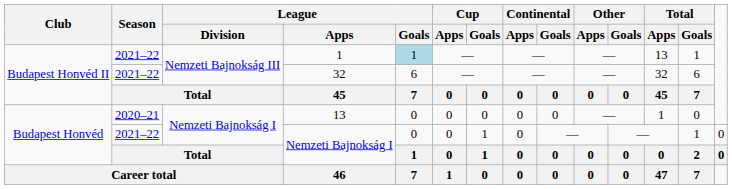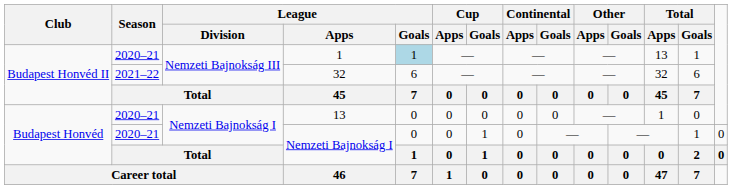row 3 | Season: 2021–22 -> 2020–21
row 7 | Season: 2021–22 -> 2020–21
